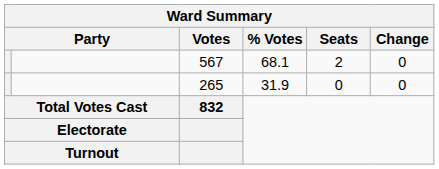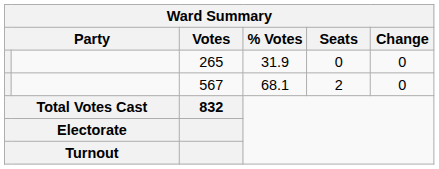rows swapped: 567 <-> 265
